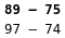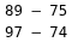89 – 75 | column 1: bold -> normal
